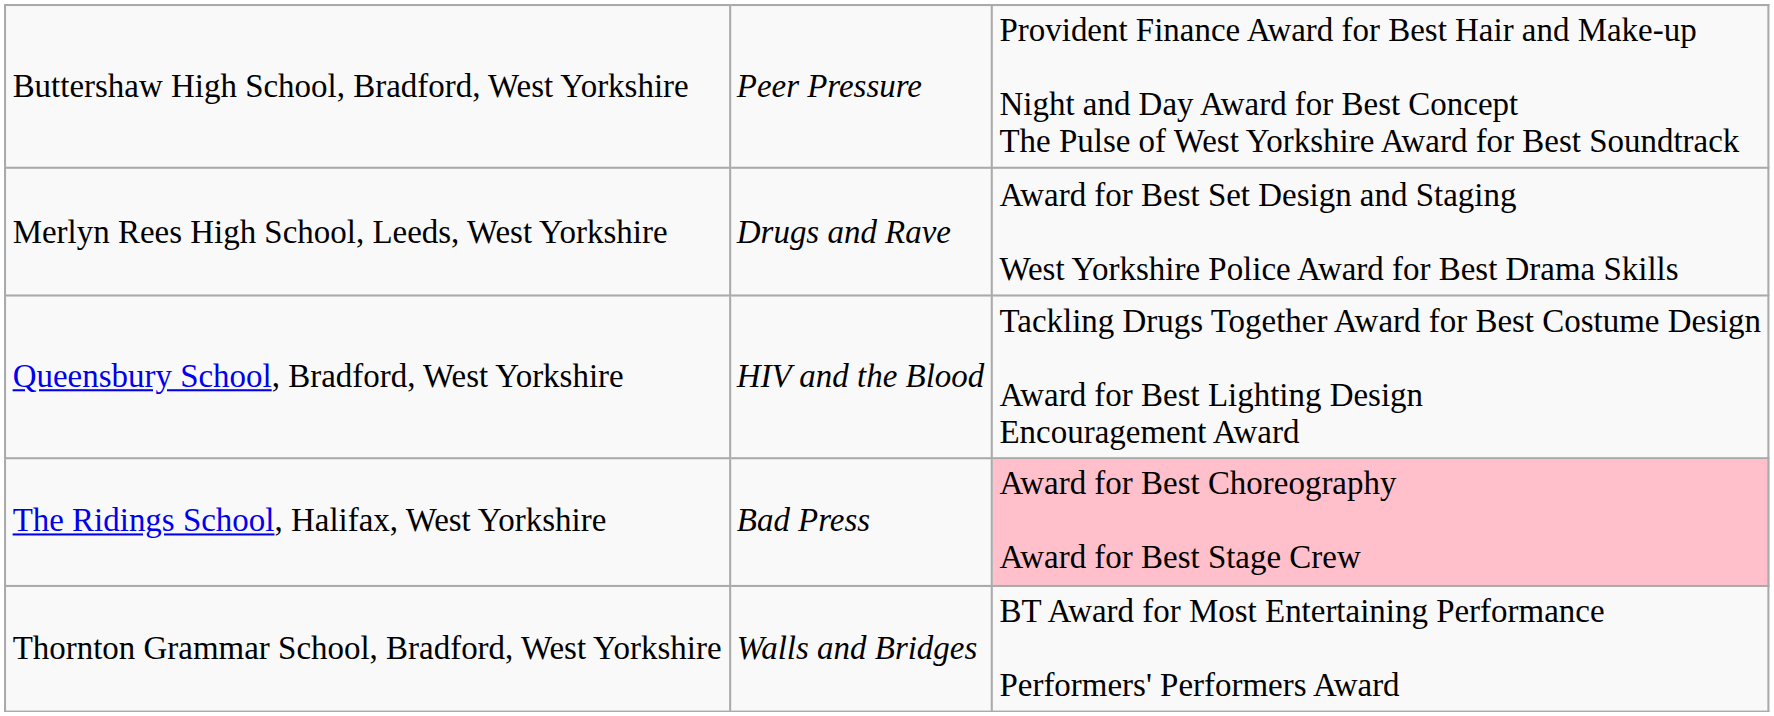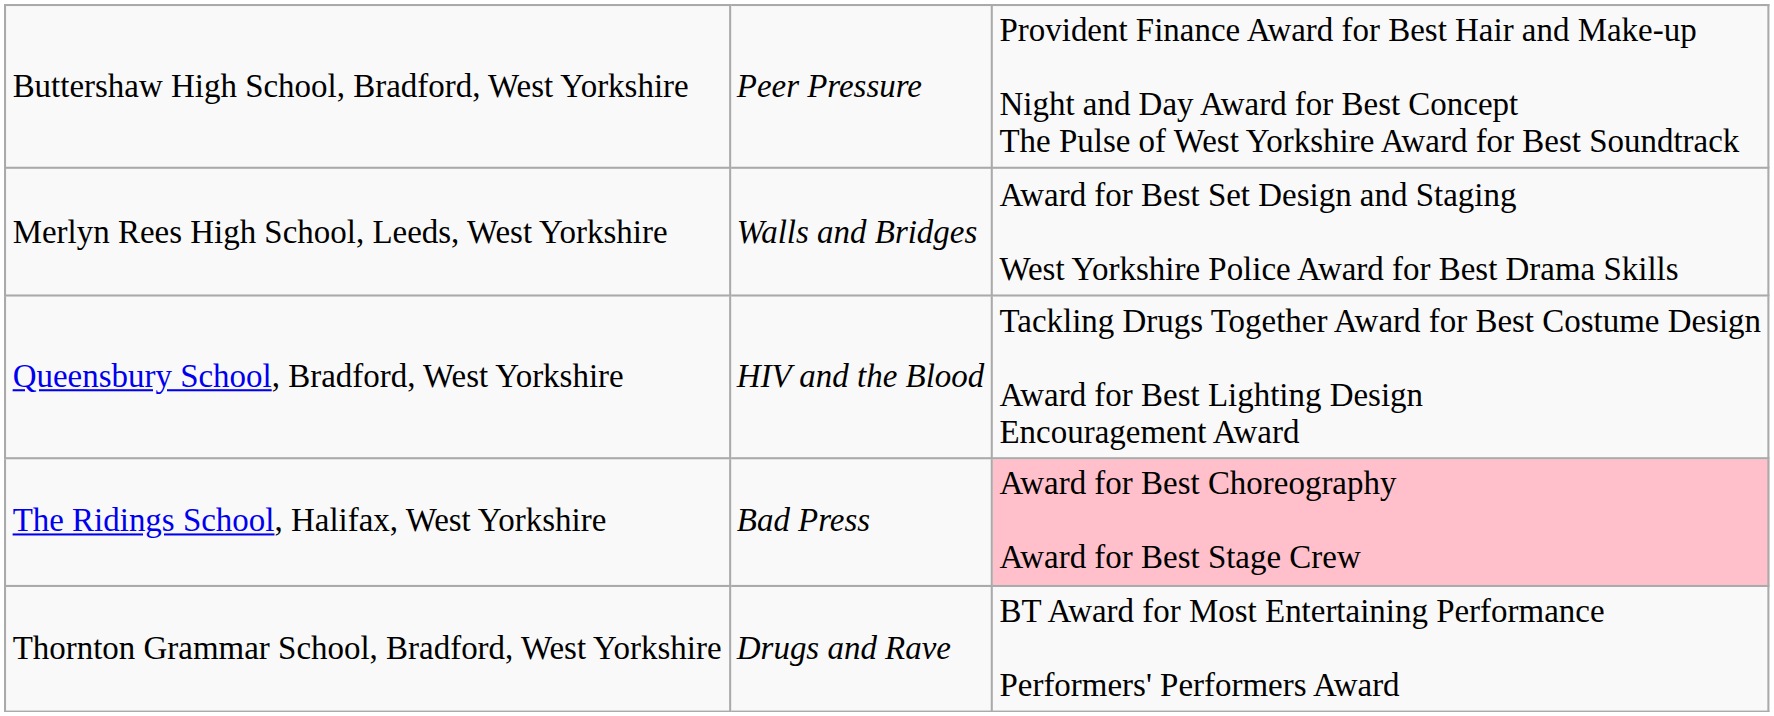Merlyn Rees High School, Leeds, West Yorkshire | column 2: Drugs and Rave -> Walls and Bridges
Thornton Grammar School, Bradford, West Yorkshire | column 2: Walls and Bridges -> Drugs and Rave
